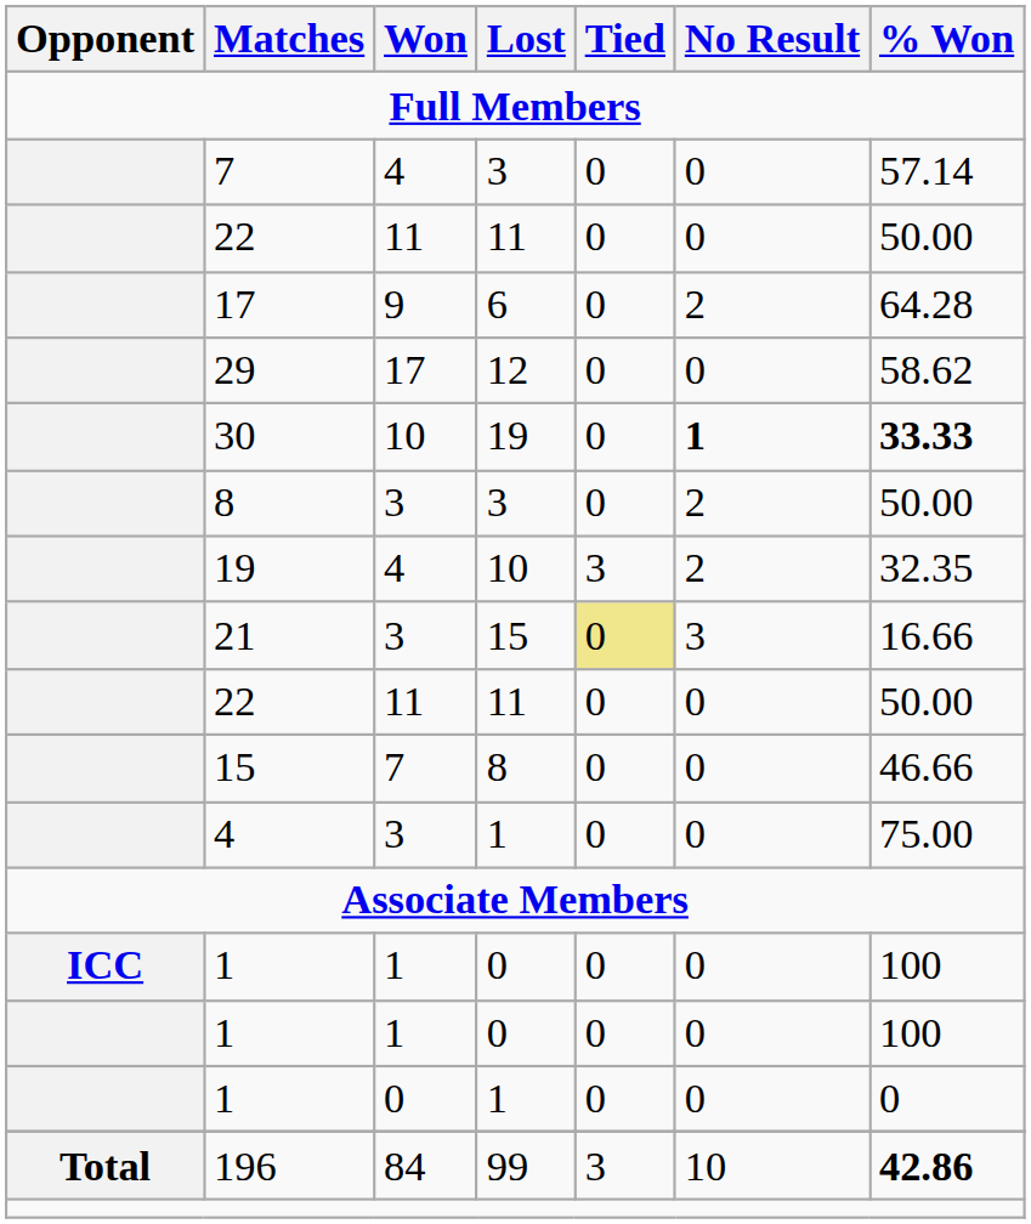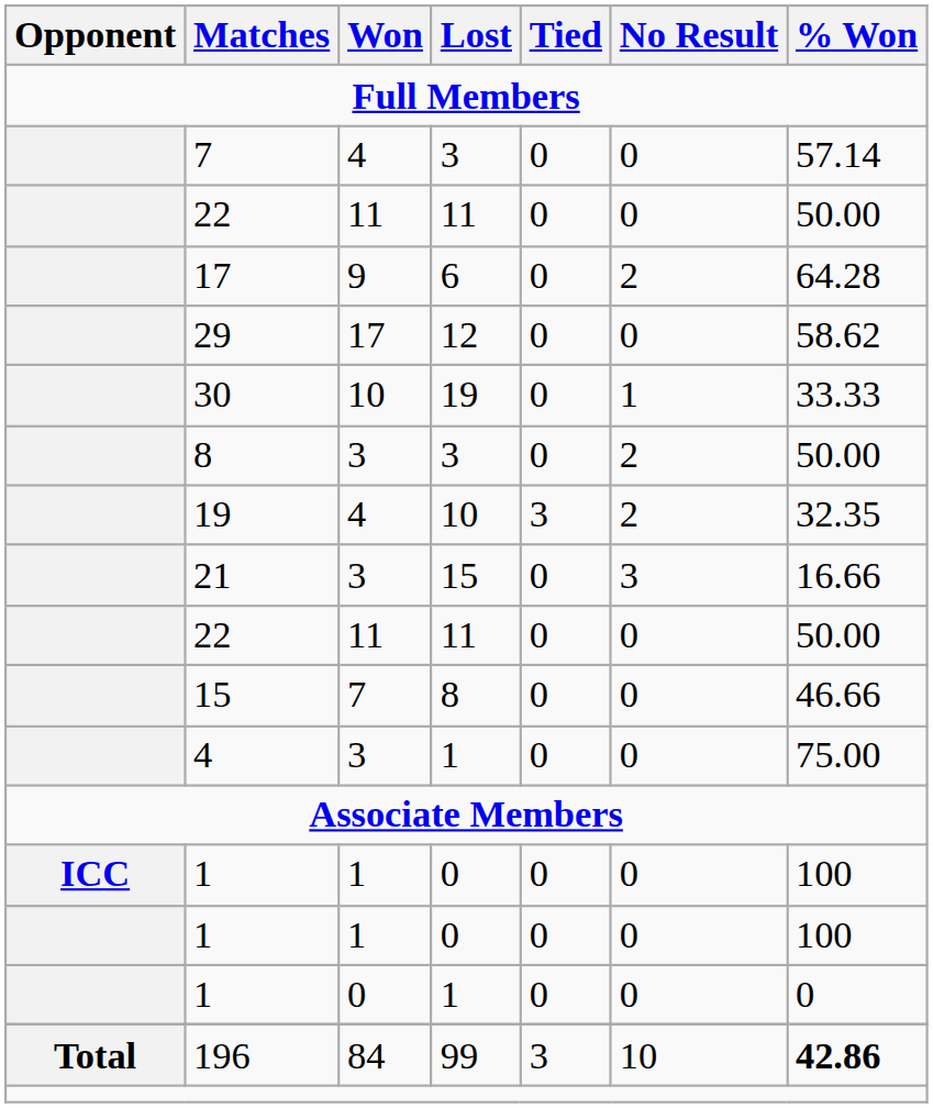30 | No Result: bold -> normal
30 | % Won: bold -> normal
21 | Tied: khaki background -> no background
